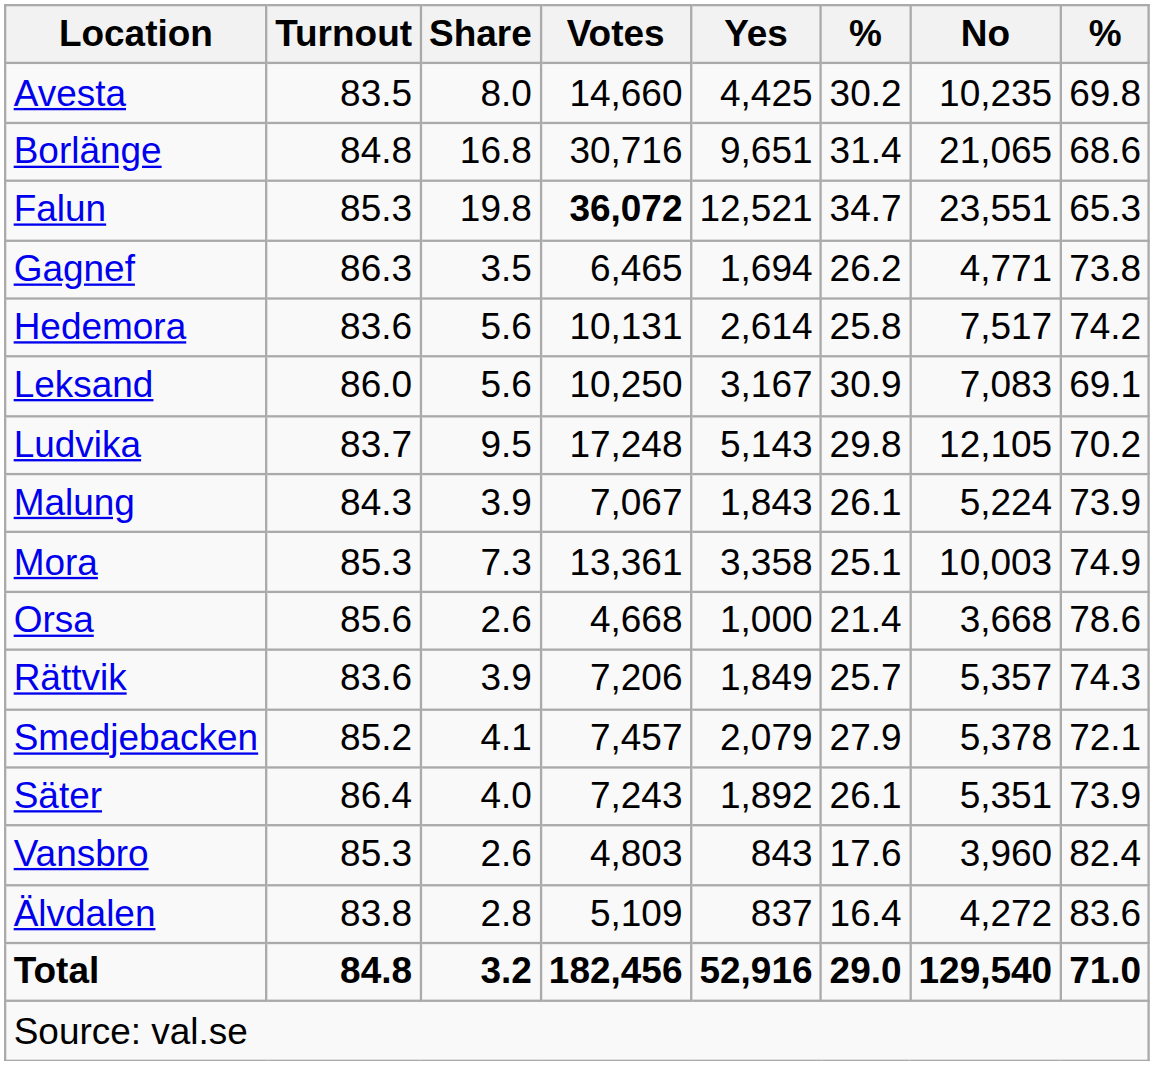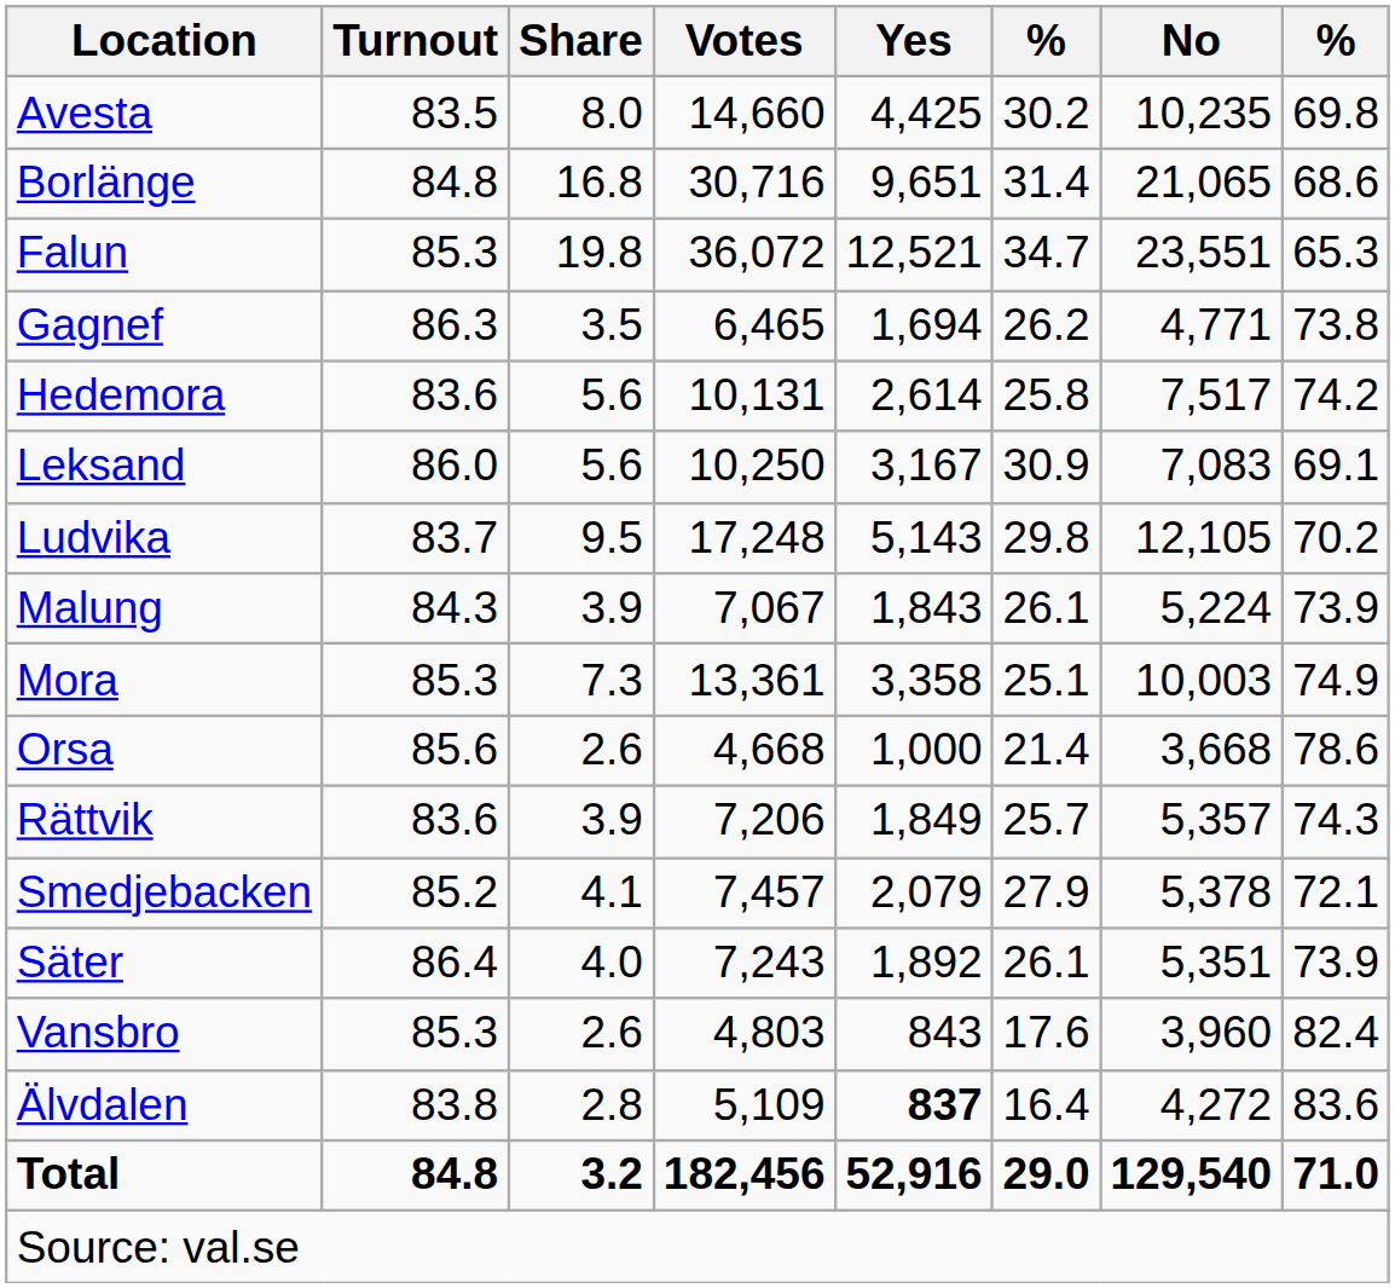Falun | Votes: bold -> normal
Älvdalen | Yes: normal -> bold
